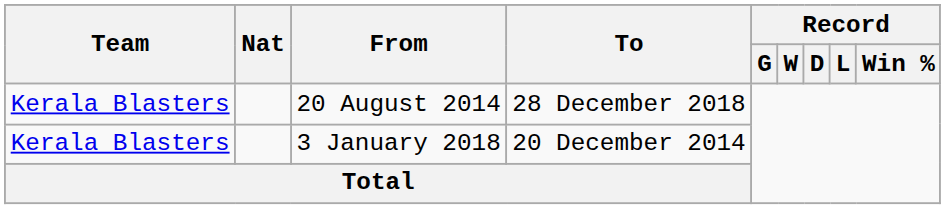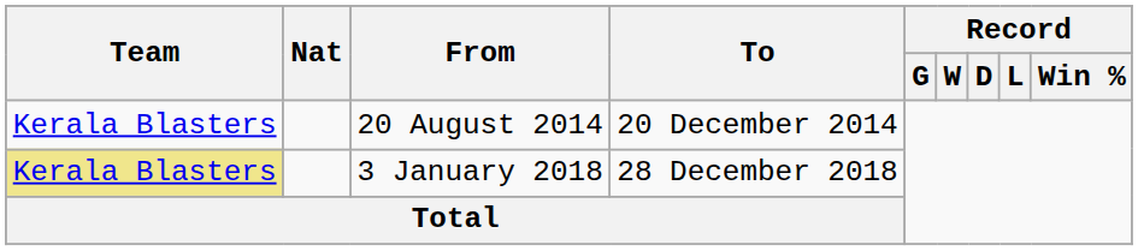20 August 2014 | To: 28 December 2018 -> 20 December 2014
3 January 2018 | Team: no background -> khaki background
3 January 2018 | To: 20 December 2014 -> 28 December 2018
